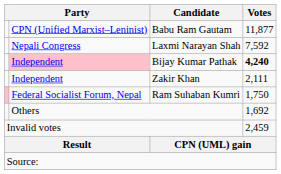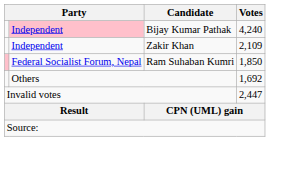- row: CPN (Unified Marxist–Leninist) | Babu Ram Gautam | 11,877
- row: Nepali Congress | Laxmi Narayan Shah | 7,592
Bijay Kumar Pathak | Votes: bold -> normal
Zakir Khan | Votes: 2,111 -> 2,109
Ram Suhaban Kumri | Votes: 1,750 -> 1,850
Invalid votes | Votes: 2,459 -> 2,447
